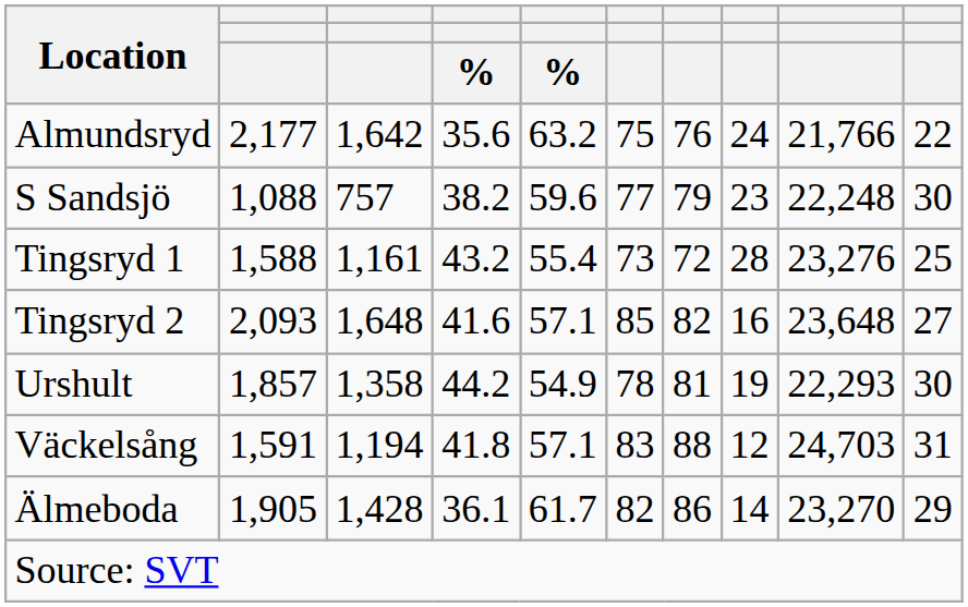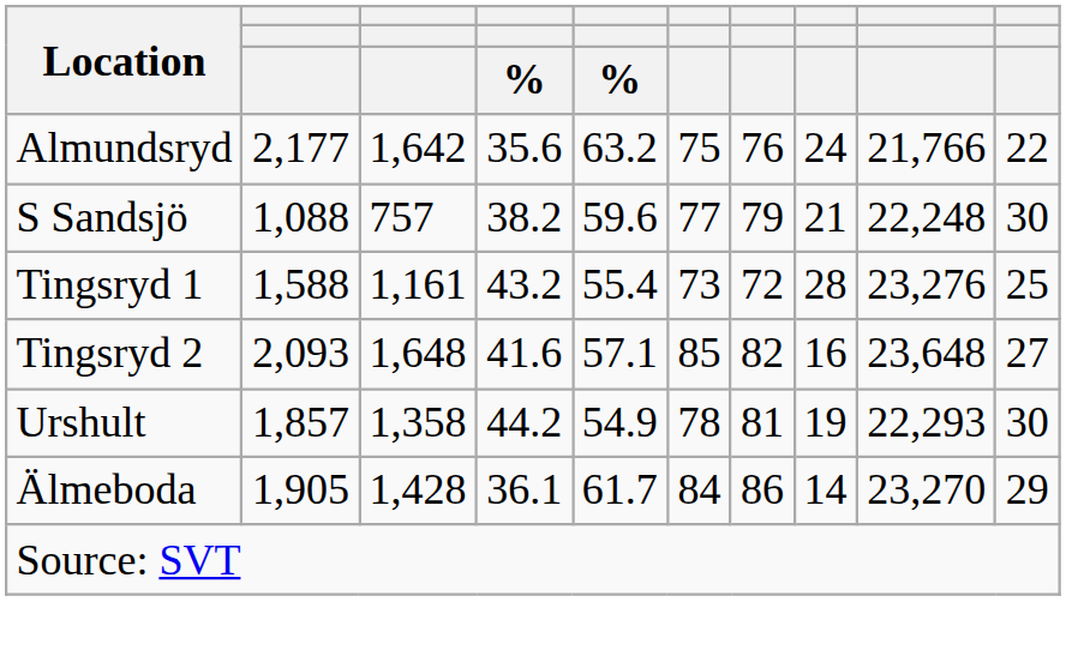S Sandsjö | column 8: 23 -> 21
- row: Väckelsång | 1,591 | 1,194 | 41.8 | 57.1 | 83 | 88 | 12 | 24,703 | 31
Älmeboda | column 6: 82 -> 84
